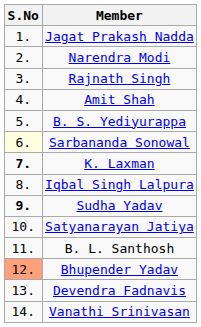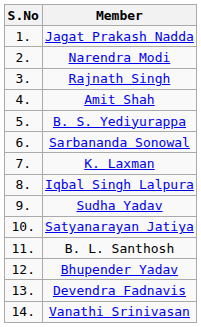Sarbananda Sonowal | S.No: lightyellow background -> no background
K. Laxman | S.No: bold -> normal
Sudha Yadav | S.No: bold -> normal
Bhupender Yadav | S.No: lightsalmon background -> no background
